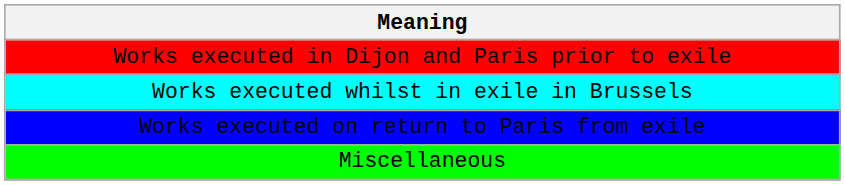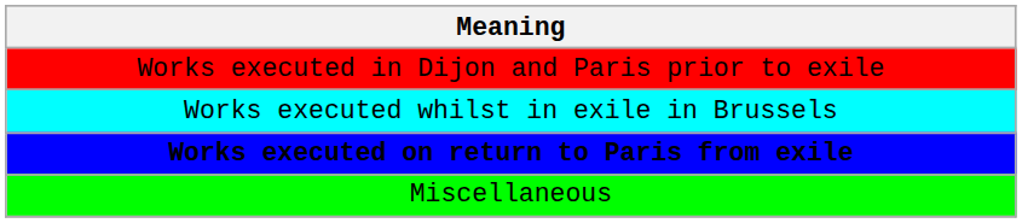row 4 | column 1: normal -> bold
